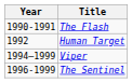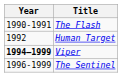Viper | Year: normal -> bold
